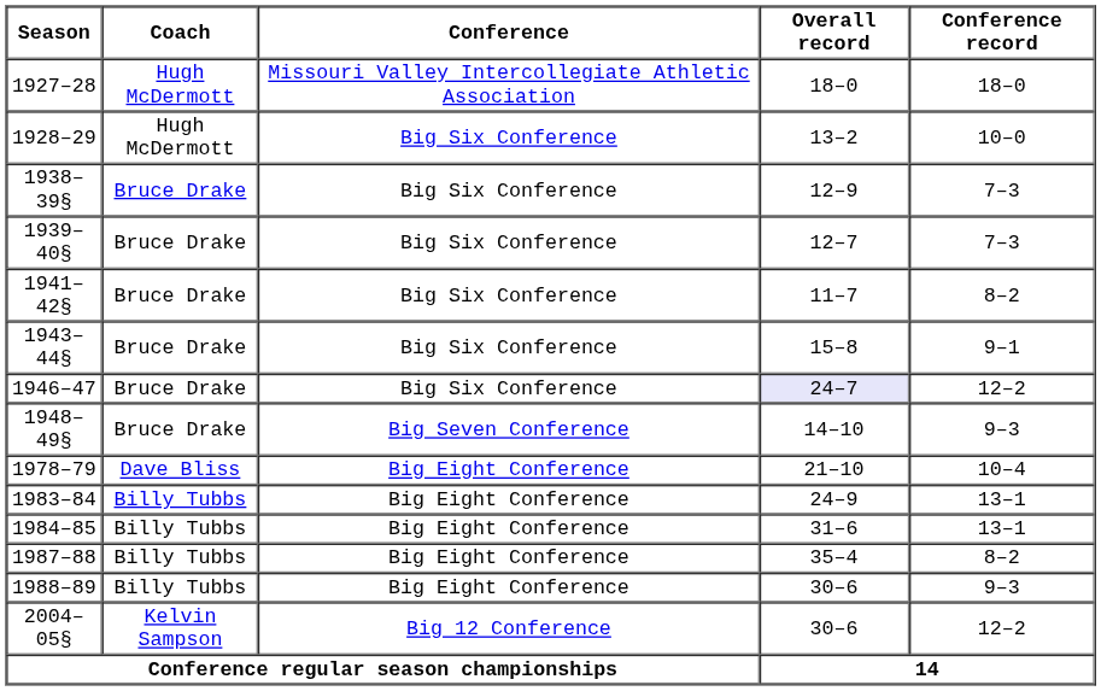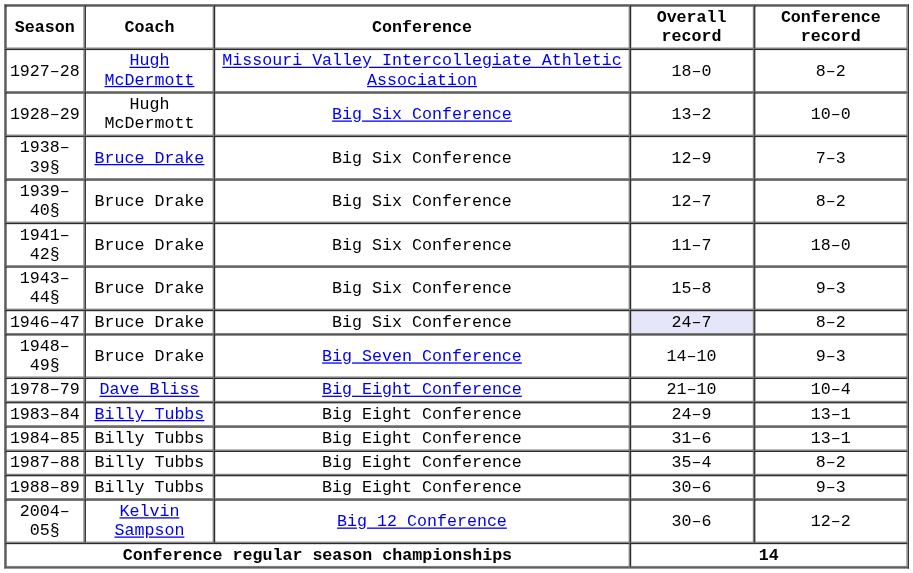1927–28 | Conference record: 18–0 -> 8–2
1939–40§ | Conference record: 7–3 -> 8–2
1941–42§ | Conference record: 8–2 -> 18–0
1943–44§ | Conference record: 9–1 -> 9–3
1946–47 | Conference record: 12–2 -> 8–2
